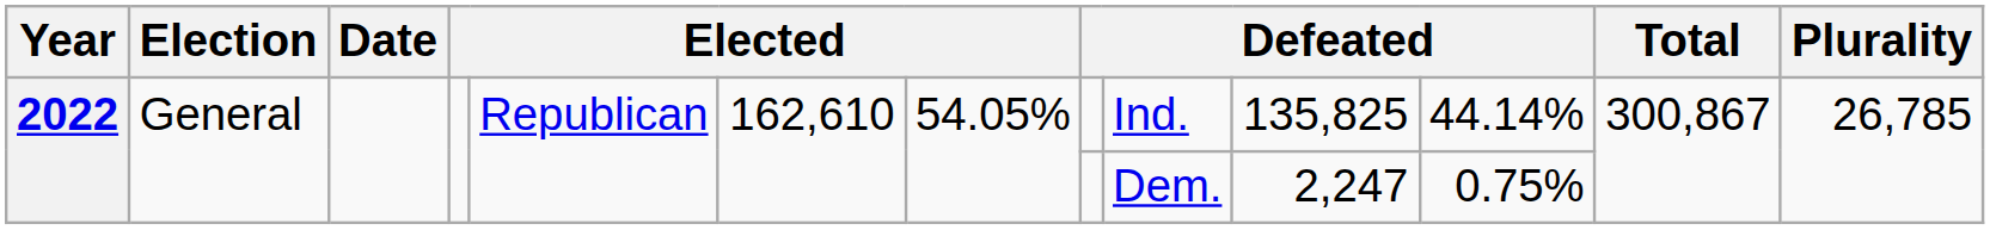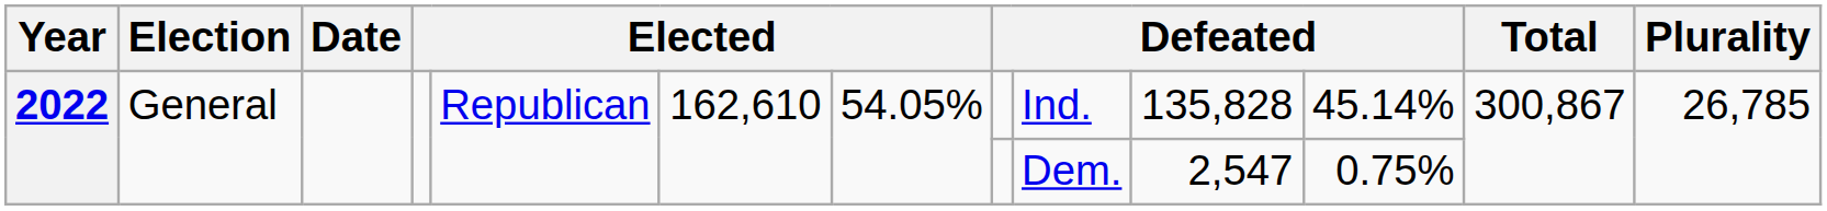row 2 | column 10: 135,825 -> 135,828
row 2 | column 11: 44.14% -> 45.14%
row 3 | column 10: 2,247 -> 2,547
